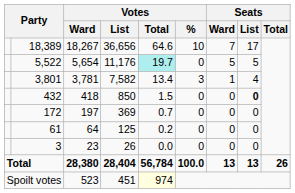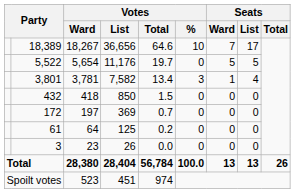5,522 | Votes / Total: paleturquoise background -> no background
432 | Seats / List: bold -> normal
Spoilt votes | Votes / Total: lightyellow background -> no background
